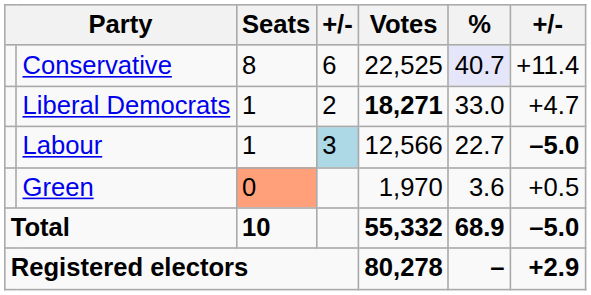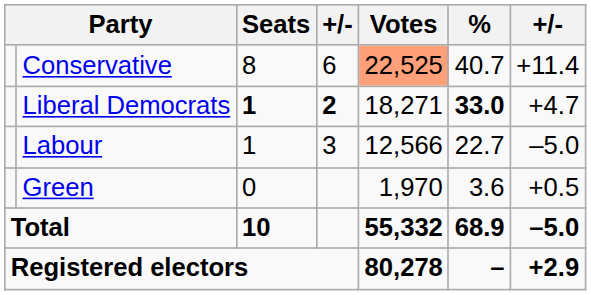Conservative | Votes: no background -> lightsalmon background
Conservative | %: lavender background -> no background
Liberal Democrats | Seats: normal -> bold
Liberal Democrats | column 4: normal -> bold
Liberal Democrats | Votes: bold -> normal
Liberal Democrats | %: normal -> bold
Labour | column 4: lightblue background -> no background
Labour | column 7: bold -> normal
Green | Seats: lightsalmon background -> no background
